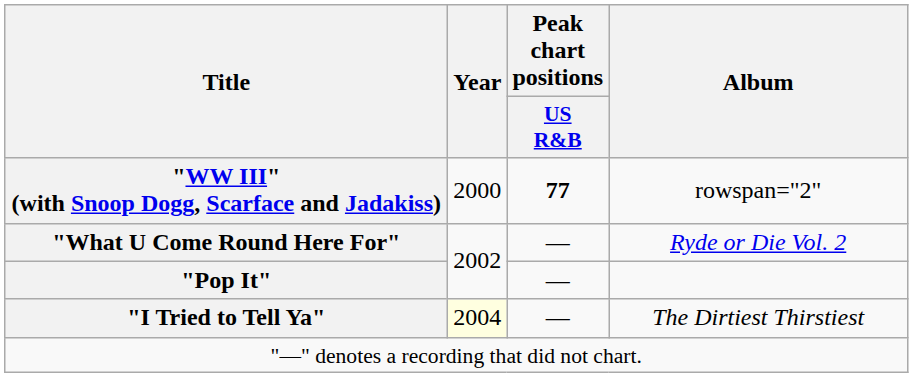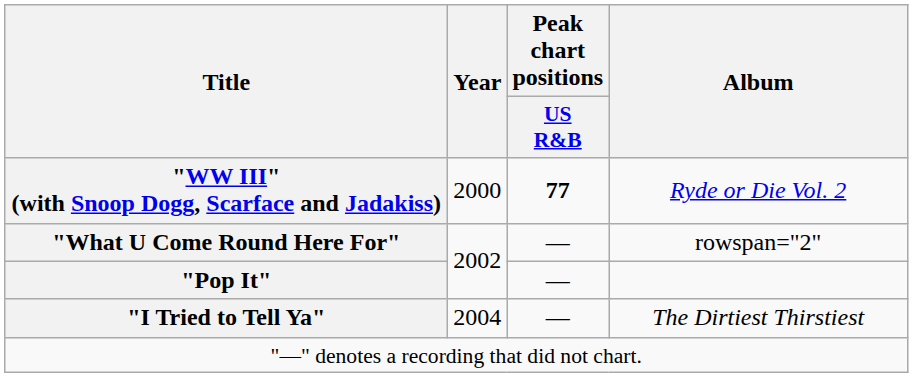"WW III" (with Snoop Dogg, Scarface and Jadakiss) | Album: rowspan="2" -> Ryde or Die Vol. 2
"What U Come Round Here For" | Album: Ryde or Die Vol. 2 -> rowspan="2"
"I Tried to Tell Ya" | Year: lightyellow background -> no background
